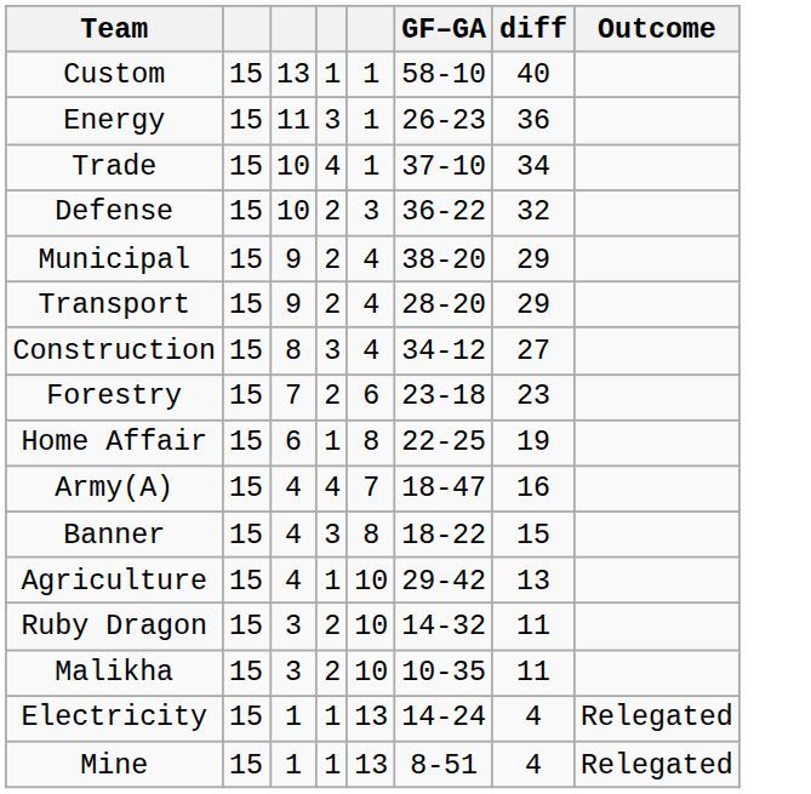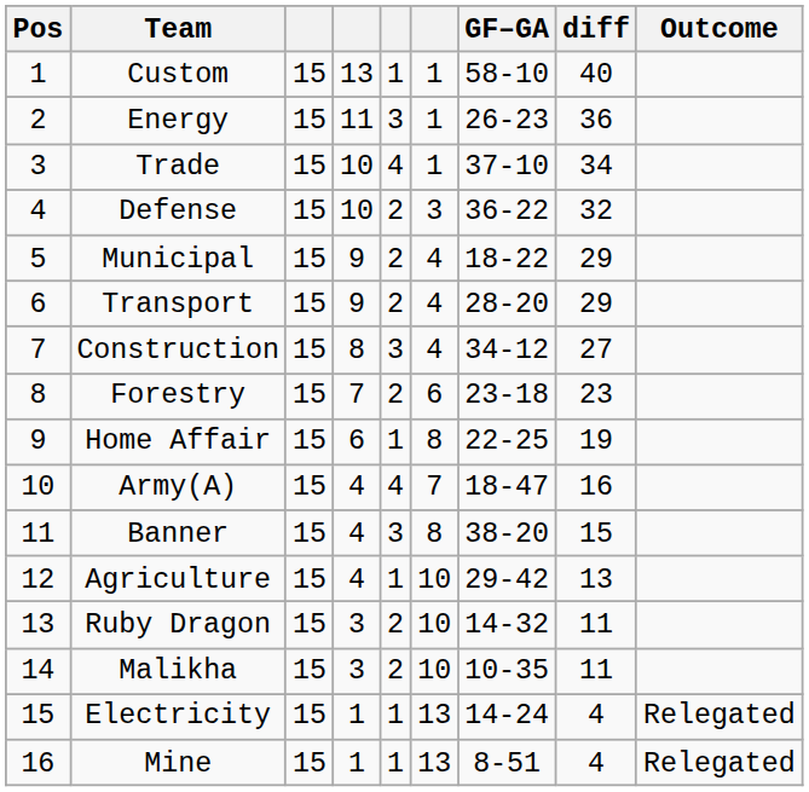+ column: Pos | 1 | 2 | 3 | 4 | 5 | 6 | 7 | 8 | 9 | 10 | 11 | 12 | 13 | 14 | 15 | 16
Municipal | GF–GA: 38-20 -> 18-22
Banner | GF–GA: 18-22 -> 38-20
